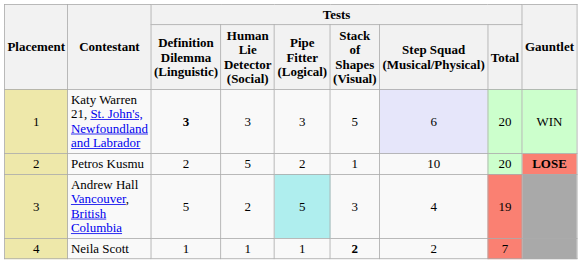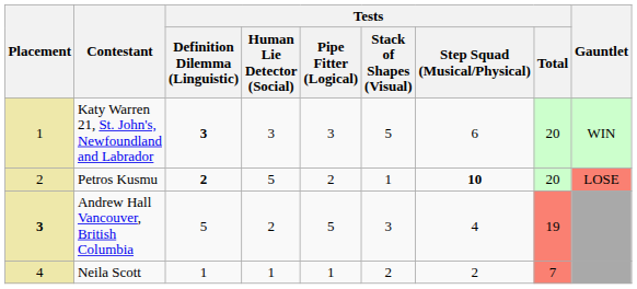Katy Warren 21, St. John's, Newfoundland and Labrador | Tests / Step Squad (Musical/Physical): lavender background -> no background
Petros Kusmu | Tests / Definition Dilemma (Linguistic): normal -> bold
Petros Kusmu | Tests / Step Squad (Musical/Physical): normal -> bold
Petros Kusmu | Gauntlet: bold -> normal
Andrew Hall Vancouver, British Columbia | Placement: normal -> bold
Andrew Hall Vancouver, British Columbia | Tests / Pipe Fitter (Logical): paleturquoise background -> no background
Neila Scott | Tests / Stack of Shapes (Visual): bold -> normal
